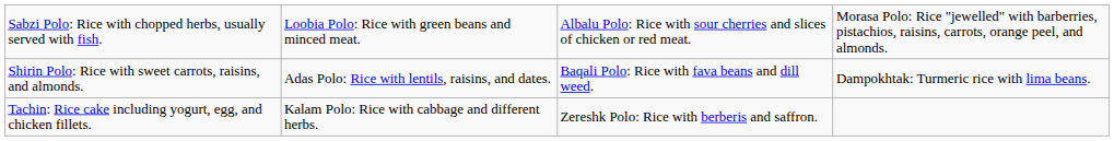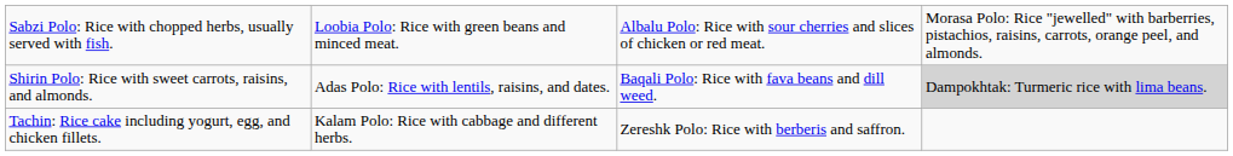Shirin Polo: Rice with sweet carrots, raisins, and almonds. | column 4: no background -> lightgrey background
